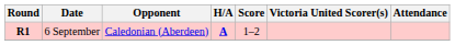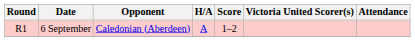6 September | Round: bold -> normal
6 September | H/A: bold -> normal
